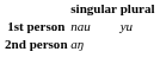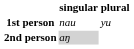2nd person | singular: no background -> lightgrey background
